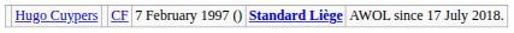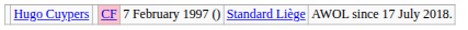Hugo Cuypers | column 4: no background -> pink background
Hugo Cuypers | column 6: bold -> normal
